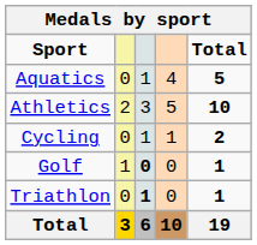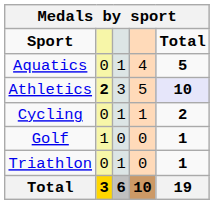Athletics | column 2: normal -> bold
Athletics | Total: no background -> lavender background
Golf | column 3: bold -> normal
Triathlon | column 3: bold -> normal
